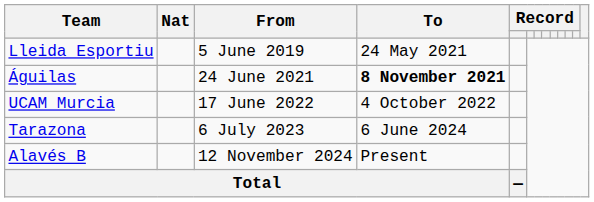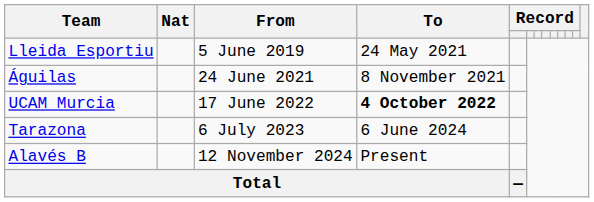Águilas | To: bold -> normal
UCAM Murcia | To: normal -> bold
